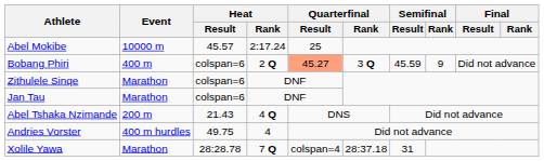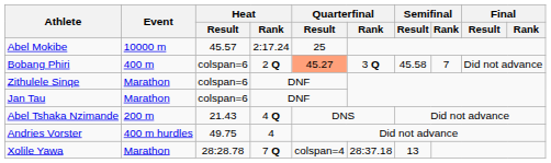Bobang Phiri | Semifinal / Result: 45.59 -> 45.58
Bobang Phiri | Semifinal / Rank: 9 -> 7
Xolile Yawa | Semifinal / Result: 31 -> 13
